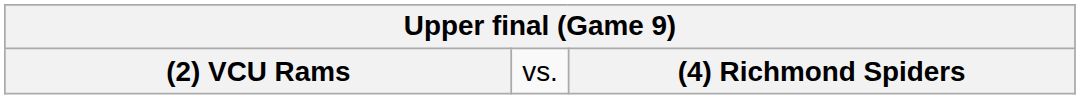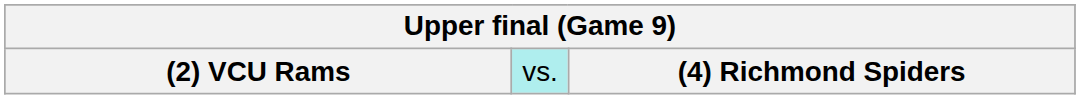(2) VCU Rams | column 2: no background -> paleturquoise background
